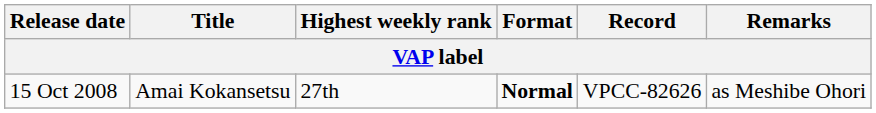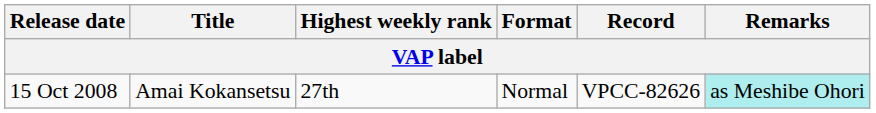15 Oct 2008 | Format: bold -> normal
15 Oct 2008 | Remarks: no background -> paleturquoise background
